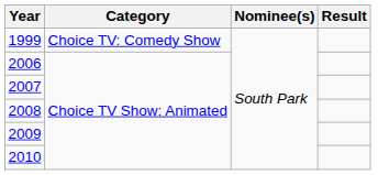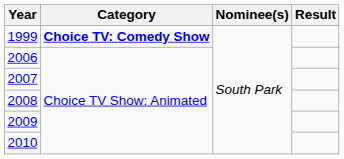1999 | Category: normal -> bold
